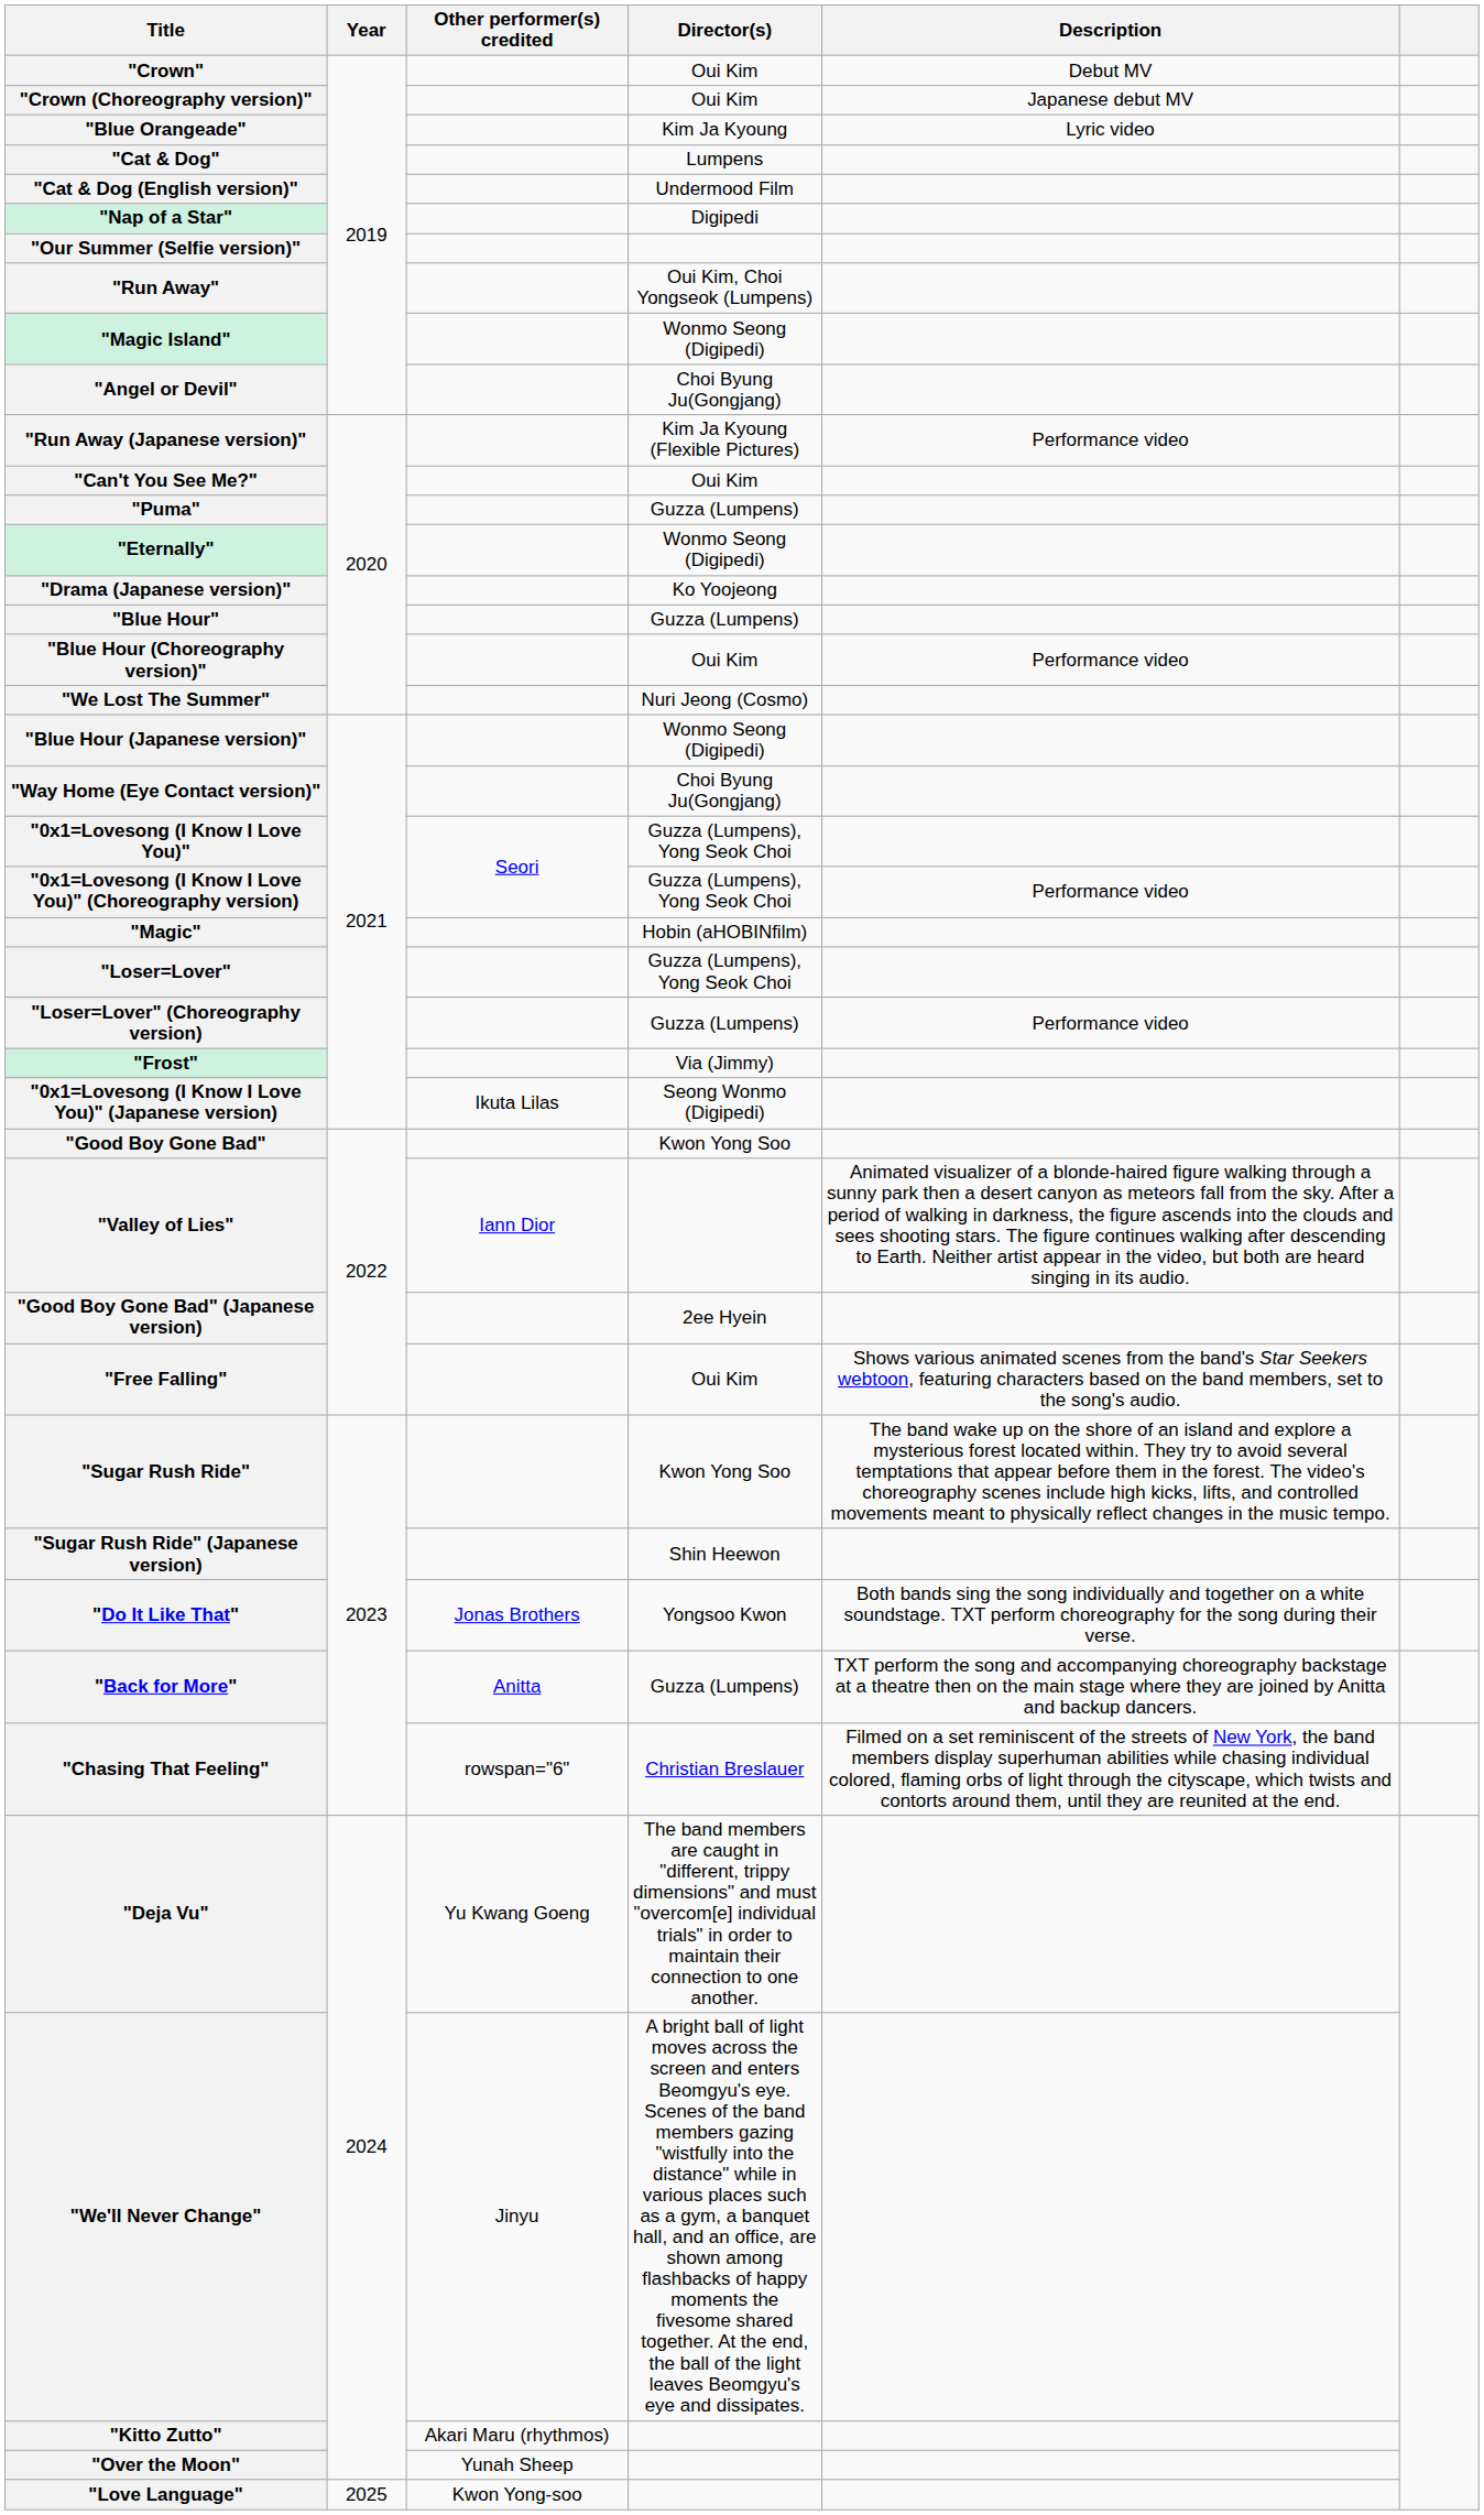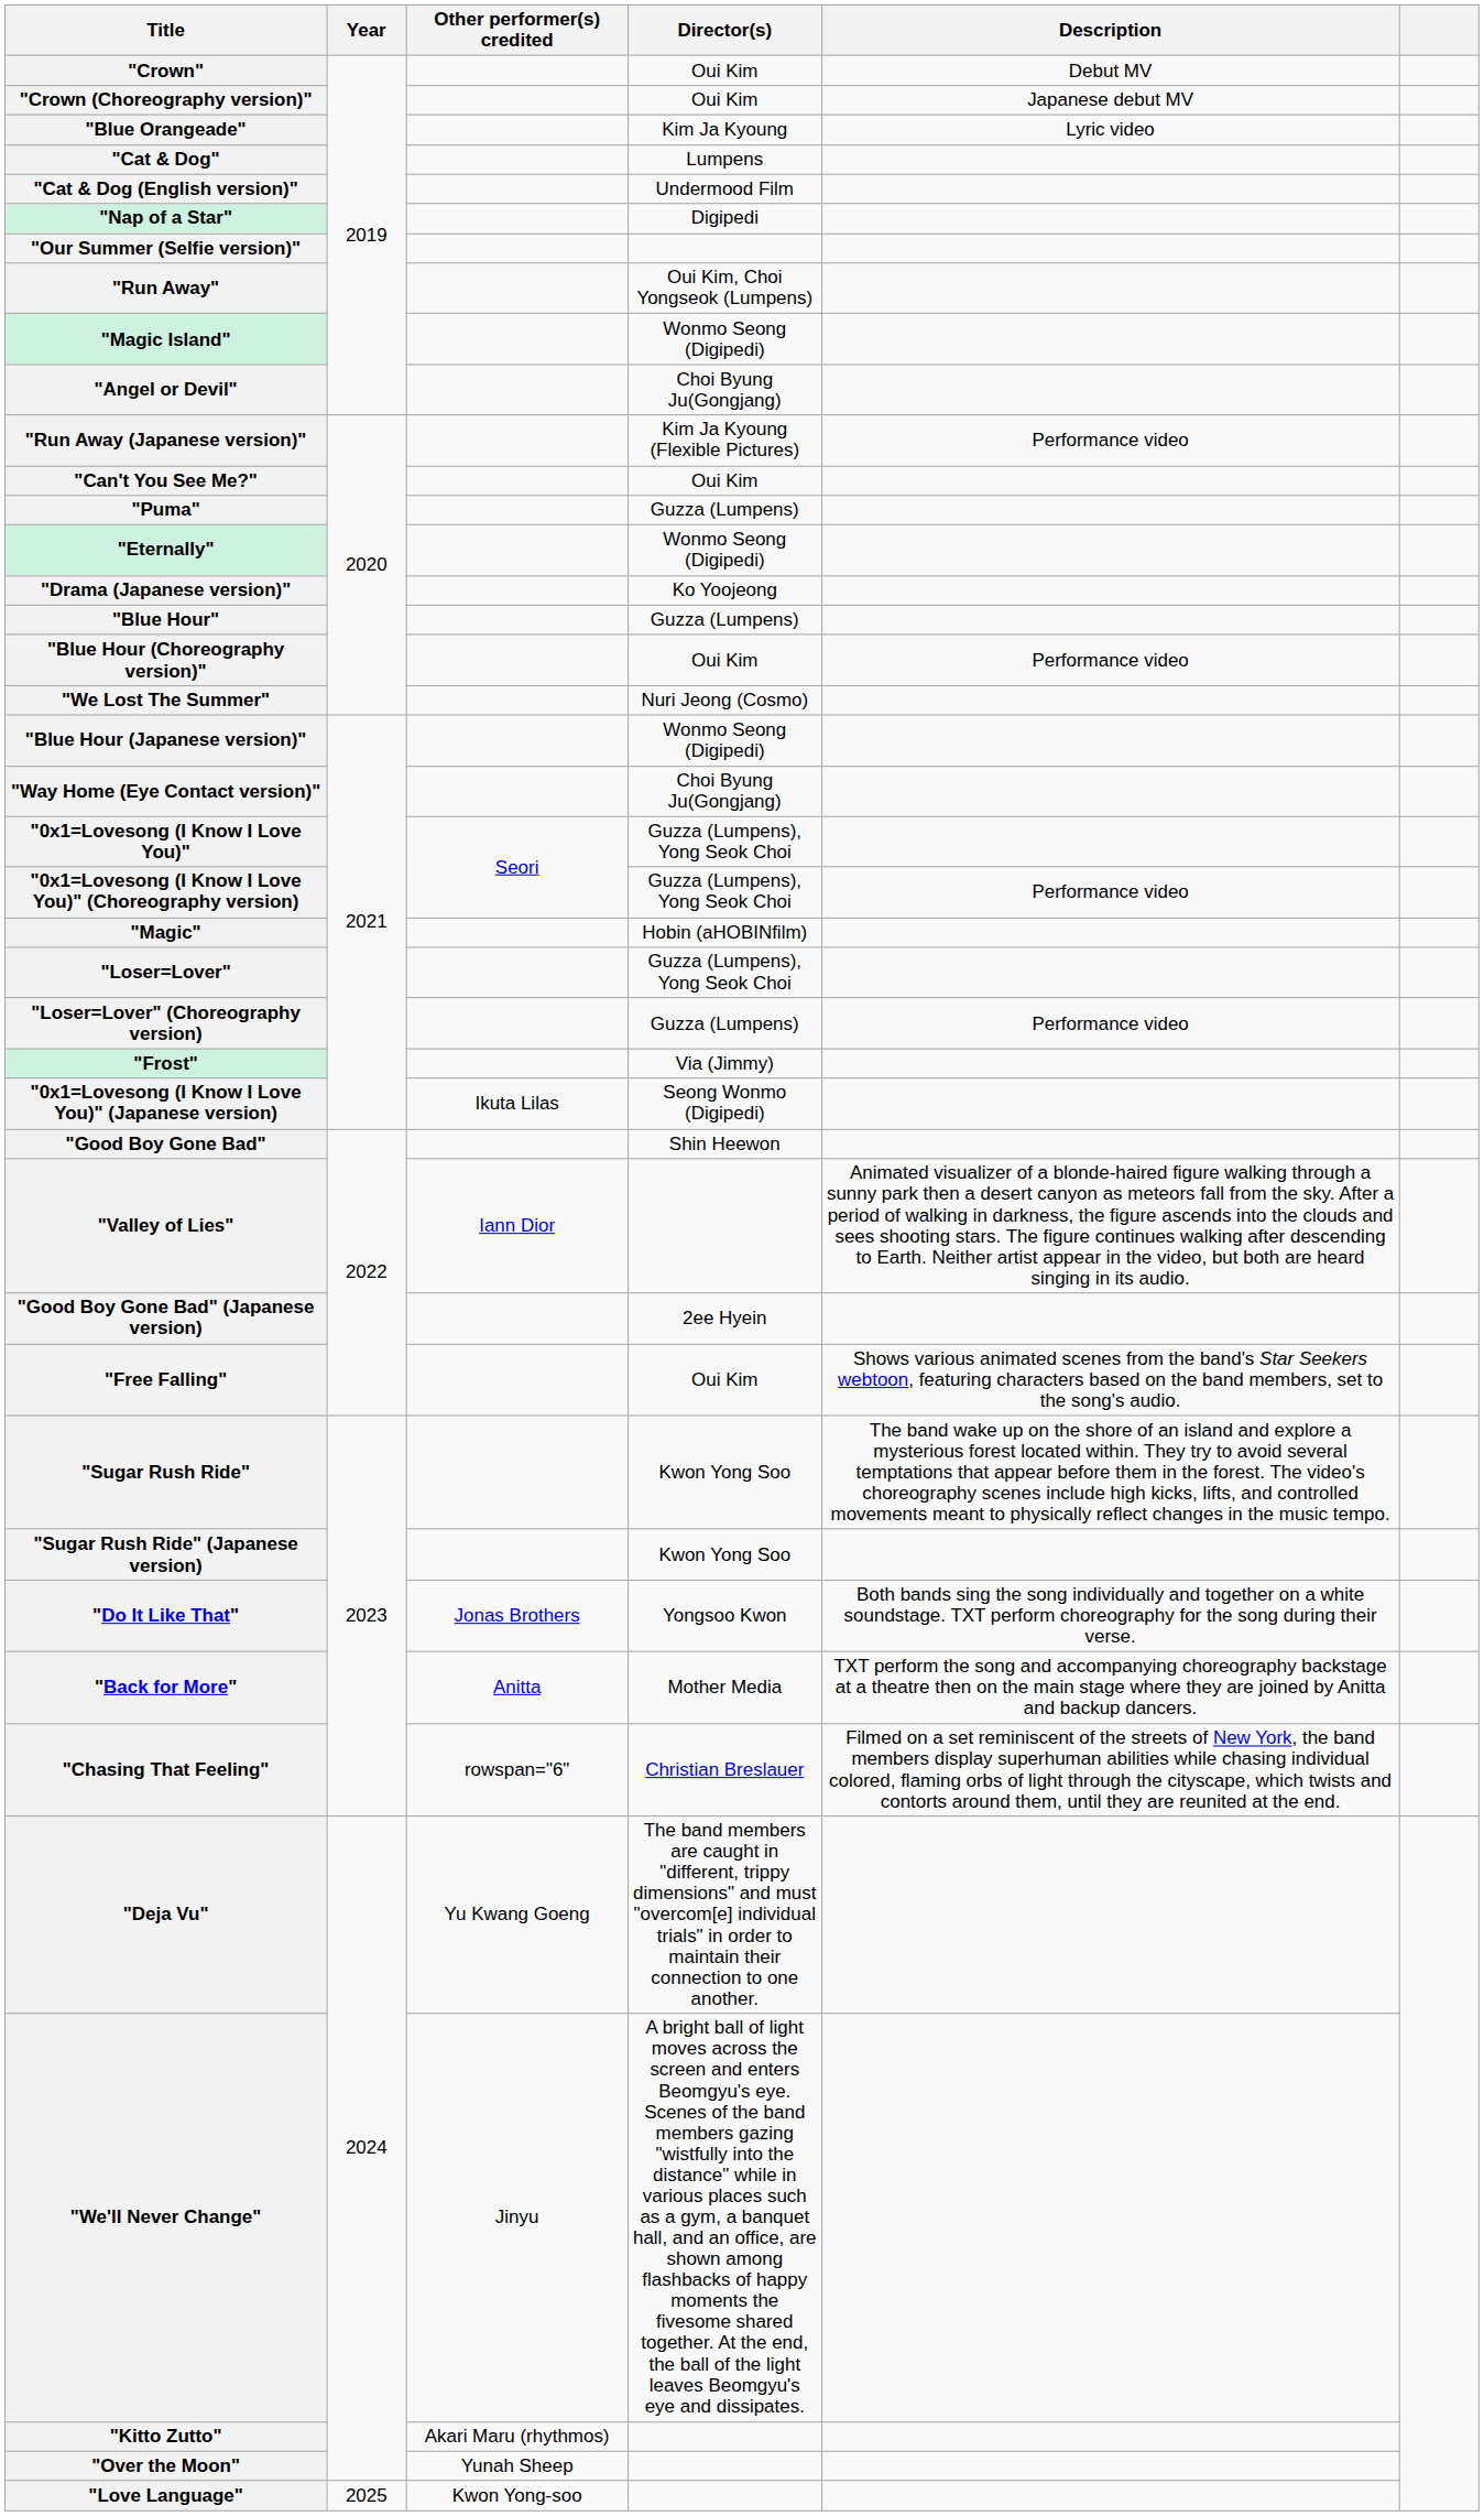"Good Boy Gone Bad" | Director(s): Kwon Yong Soo -> Shin Heewon
"Sugar Rush Ride" (Japanese version) | Director(s): Shin Heewon -> Kwon Yong Soo
"Back for More" | Director(s): Guzza (Lumpens) -> Mother Media
